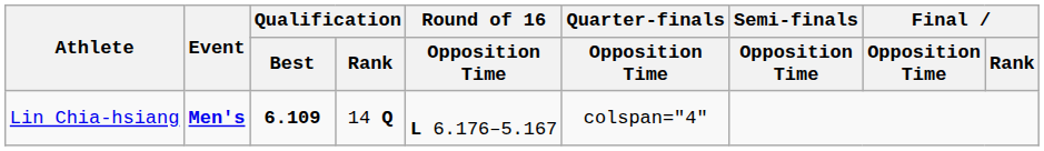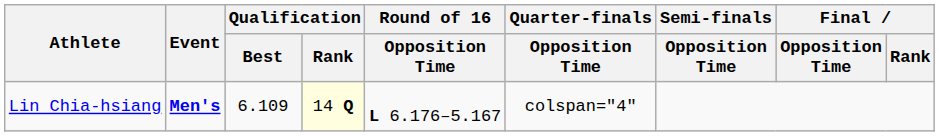Lin Chia-hsiang | Qualification / Best: bold -> normal
Lin Chia-hsiang | Qualification / Rank: no background -> lightyellow background
